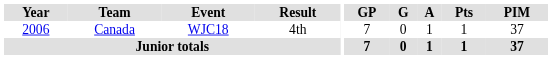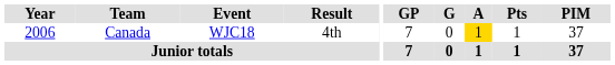Canada | A: no background -> gold background
